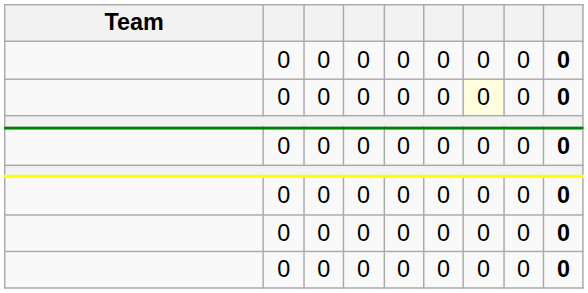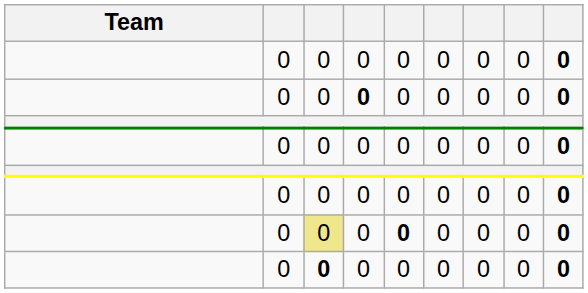row 3 | column 4: normal -> bold
row 3 | column 7: lightyellow background -> no background
row 8 | column 3: no background -> khaki background
row 8 | column 5: normal -> bold
row 9 | column 3: normal -> bold
